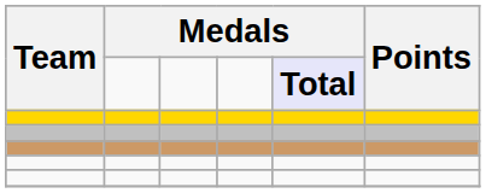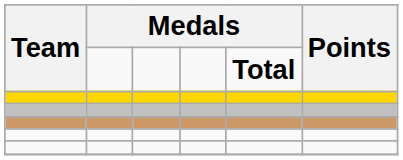row 2 | column 5: lavender background -> no background
